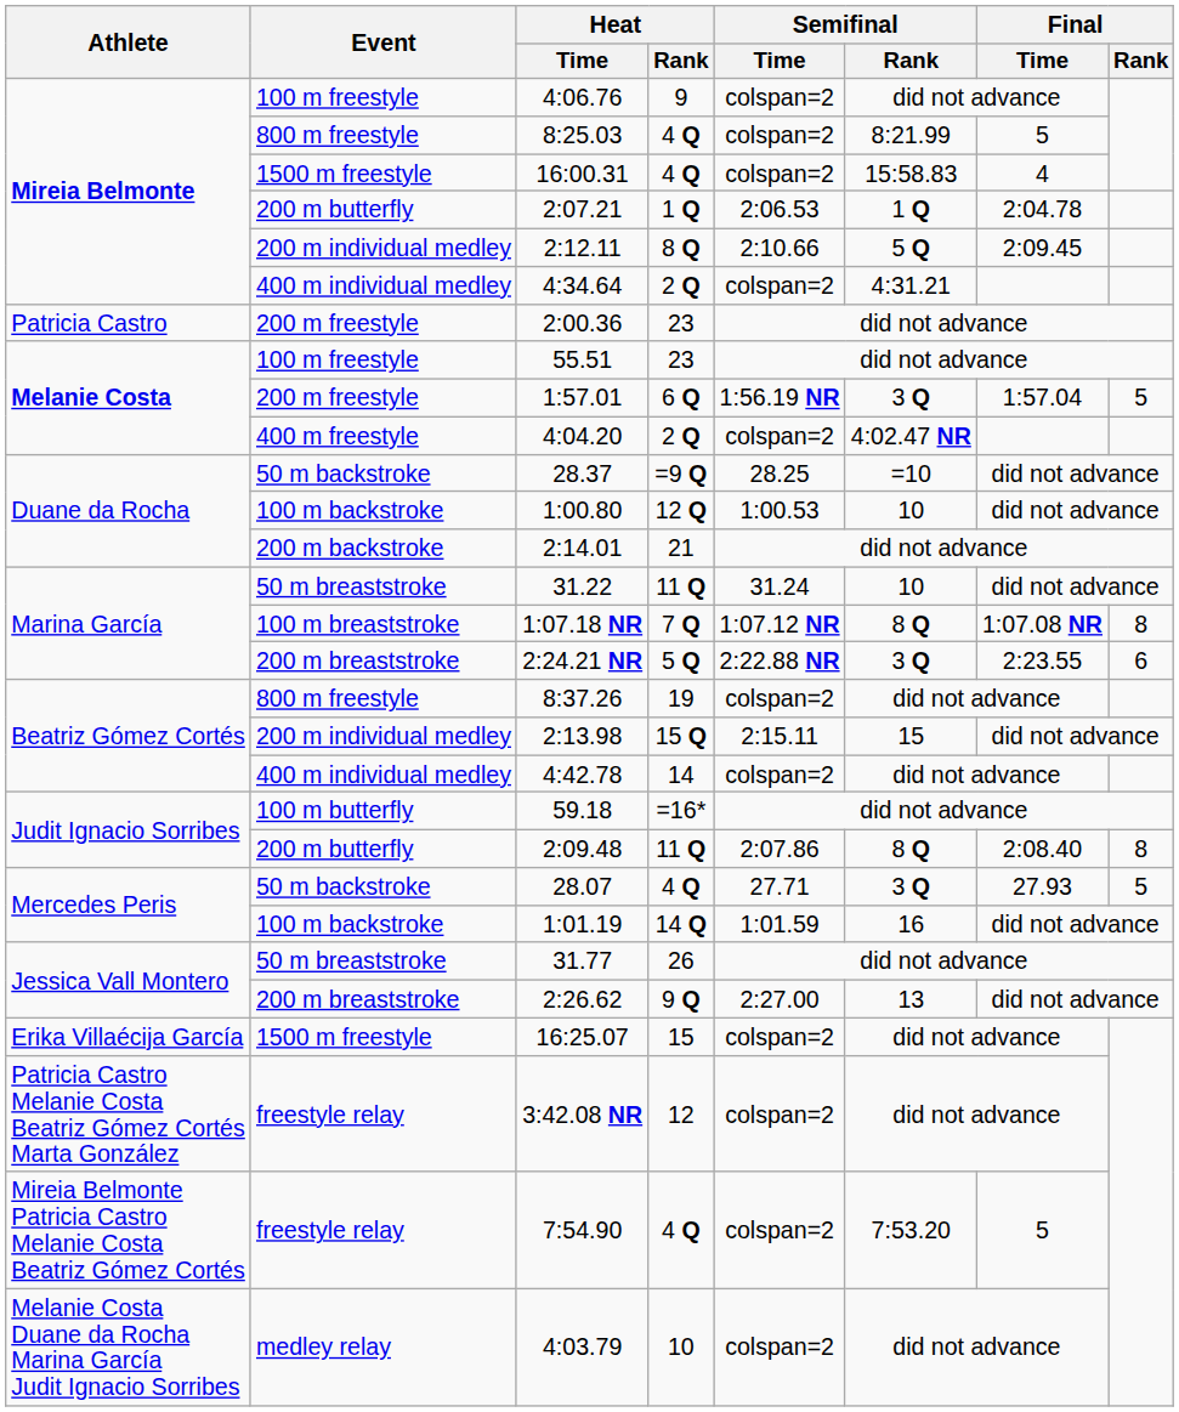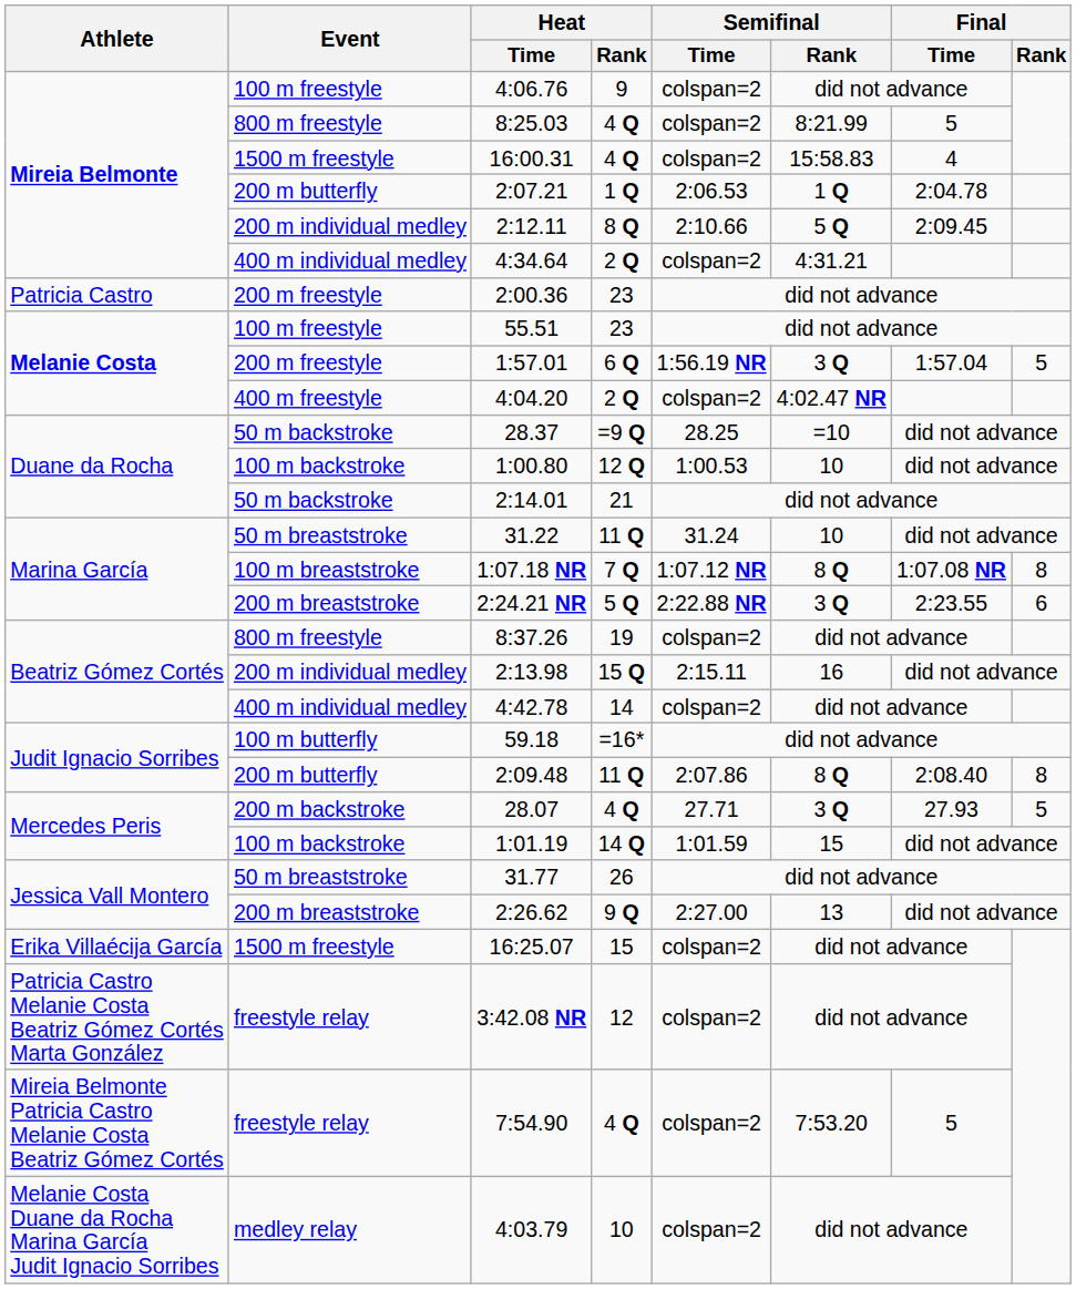2:14.01 | Event: 200 m backstroke -> 50 m backstroke
2:13.98 | Semifinal / Rank: 15 -> 16
28.07 | Event: 50 m backstroke -> 200 m backstroke
1:01.19 | Semifinal / Rank: 16 -> 15
